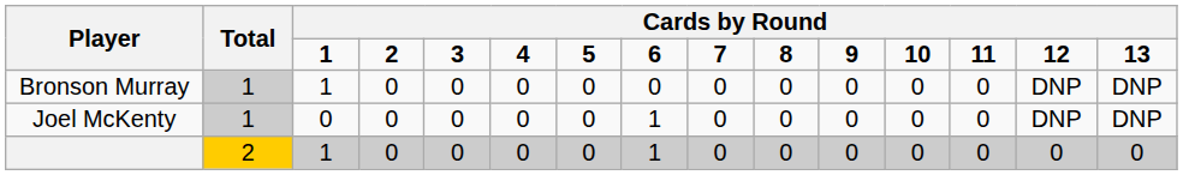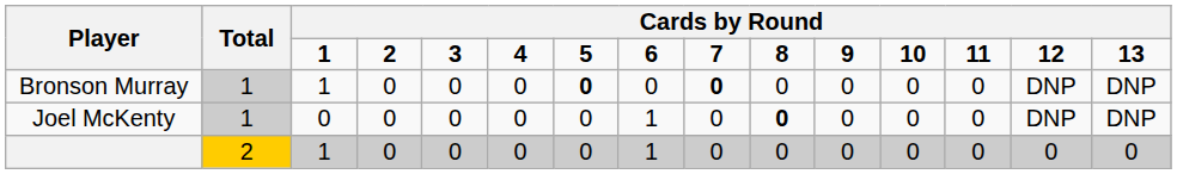Bronson Murray | column 7: normal -> bold
Bronson Murray | column 9: normal -> bold
Joel McKenty | column 10: normal -> bold
